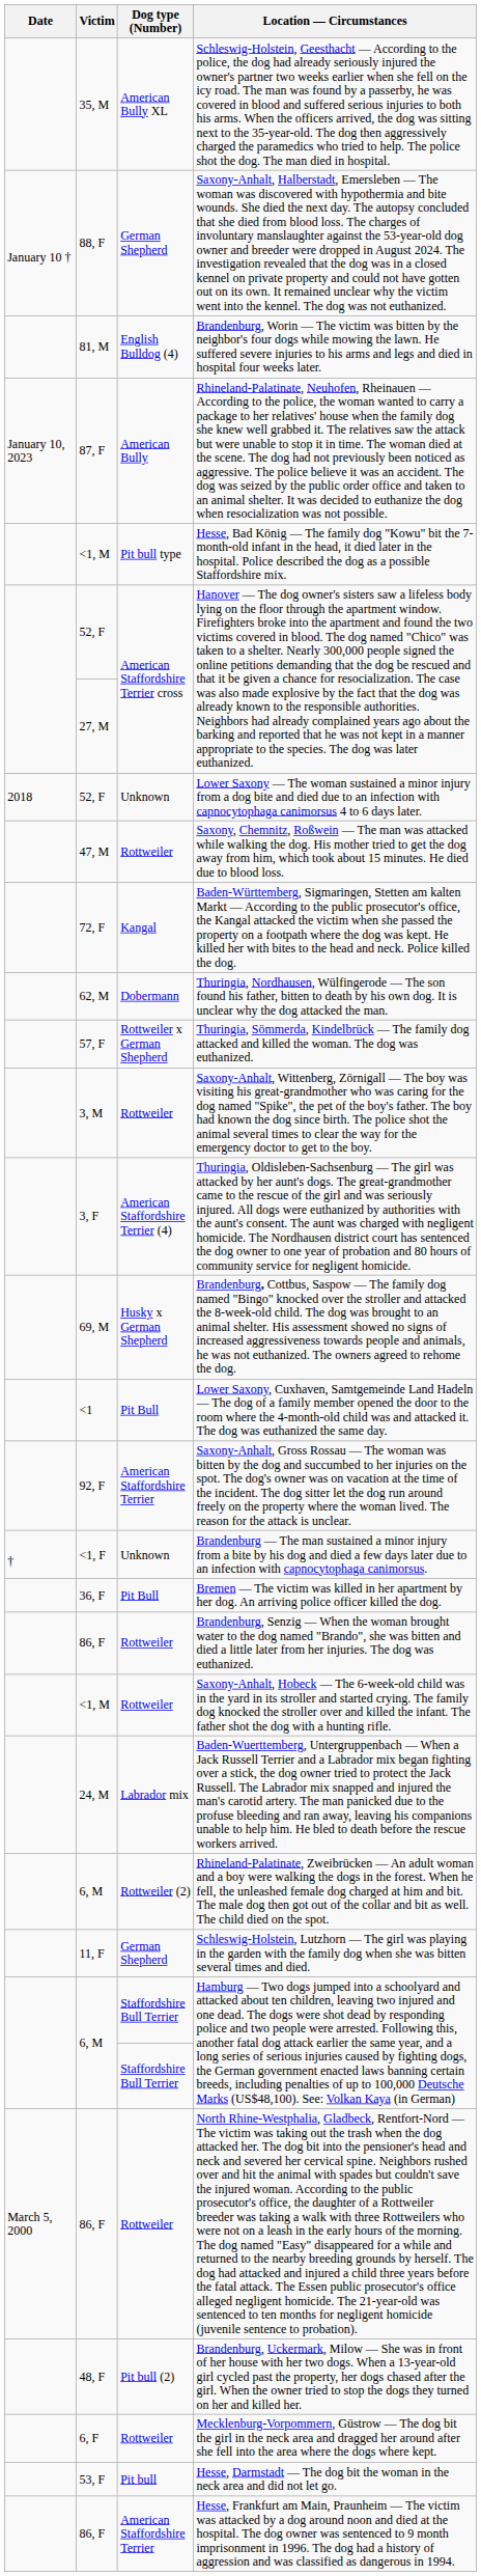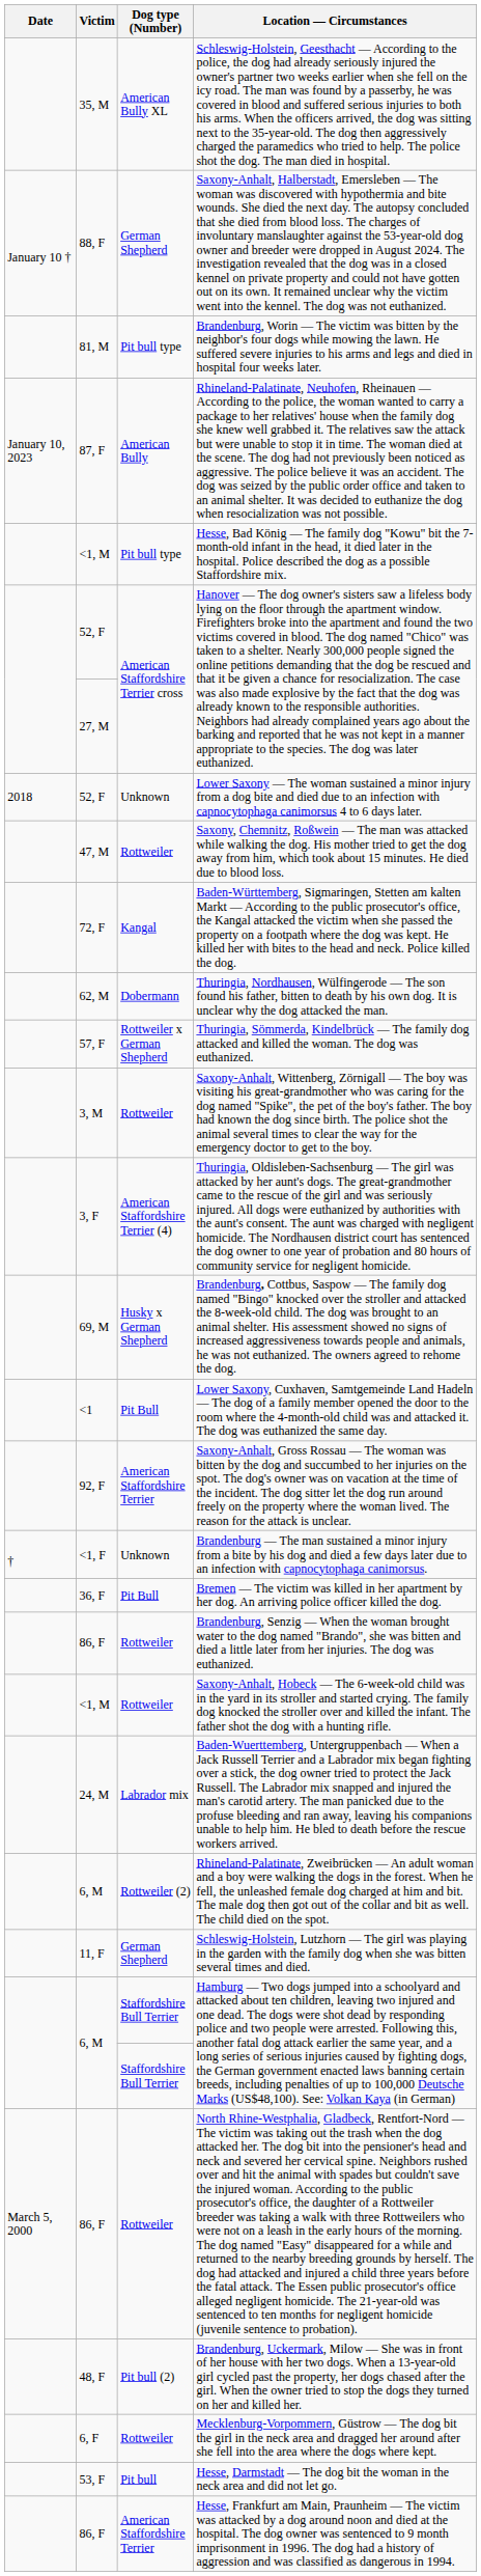row 4 | Dog type (Number): English Bulldog (4) -> Pit bull type
